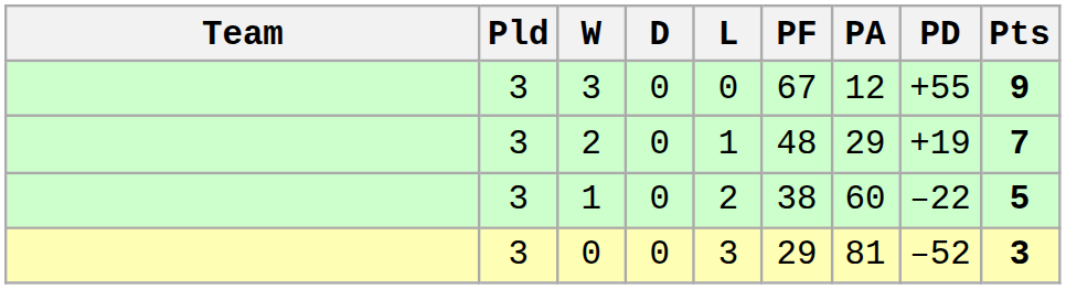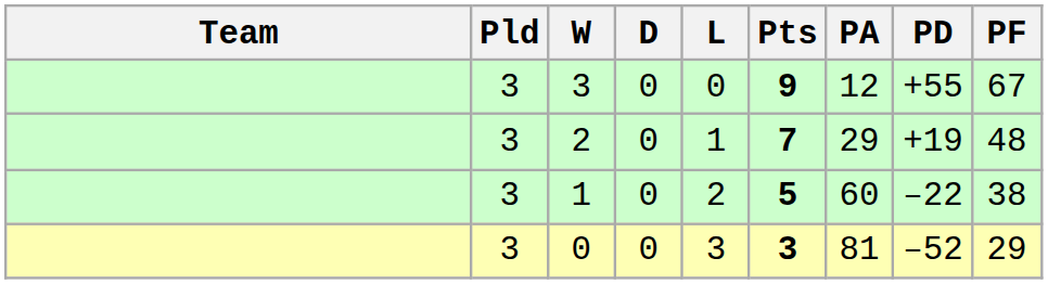columns swapped: PF <-> Pts
